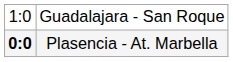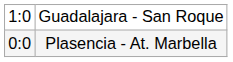Plasencia - At. Marbella | column 1: bold -> normal
